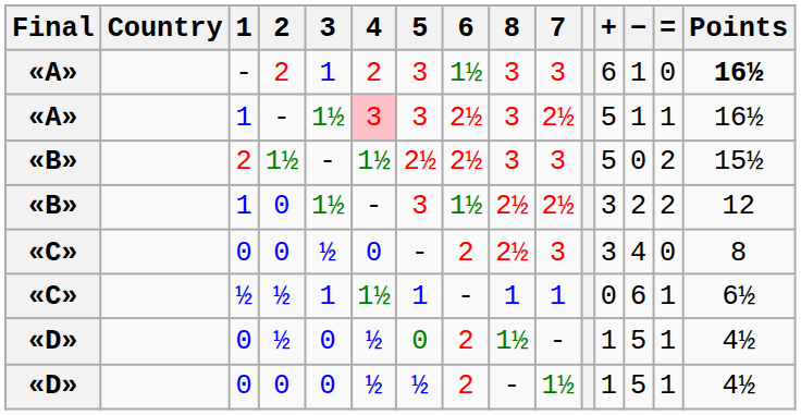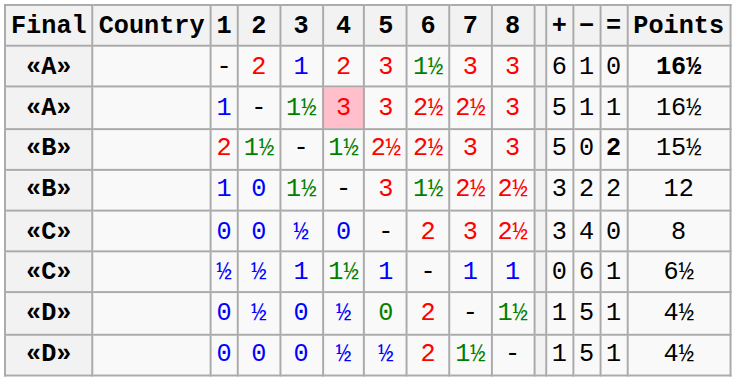columns swapped: 7 <-> 8
row 4 | =: normal -> bold
